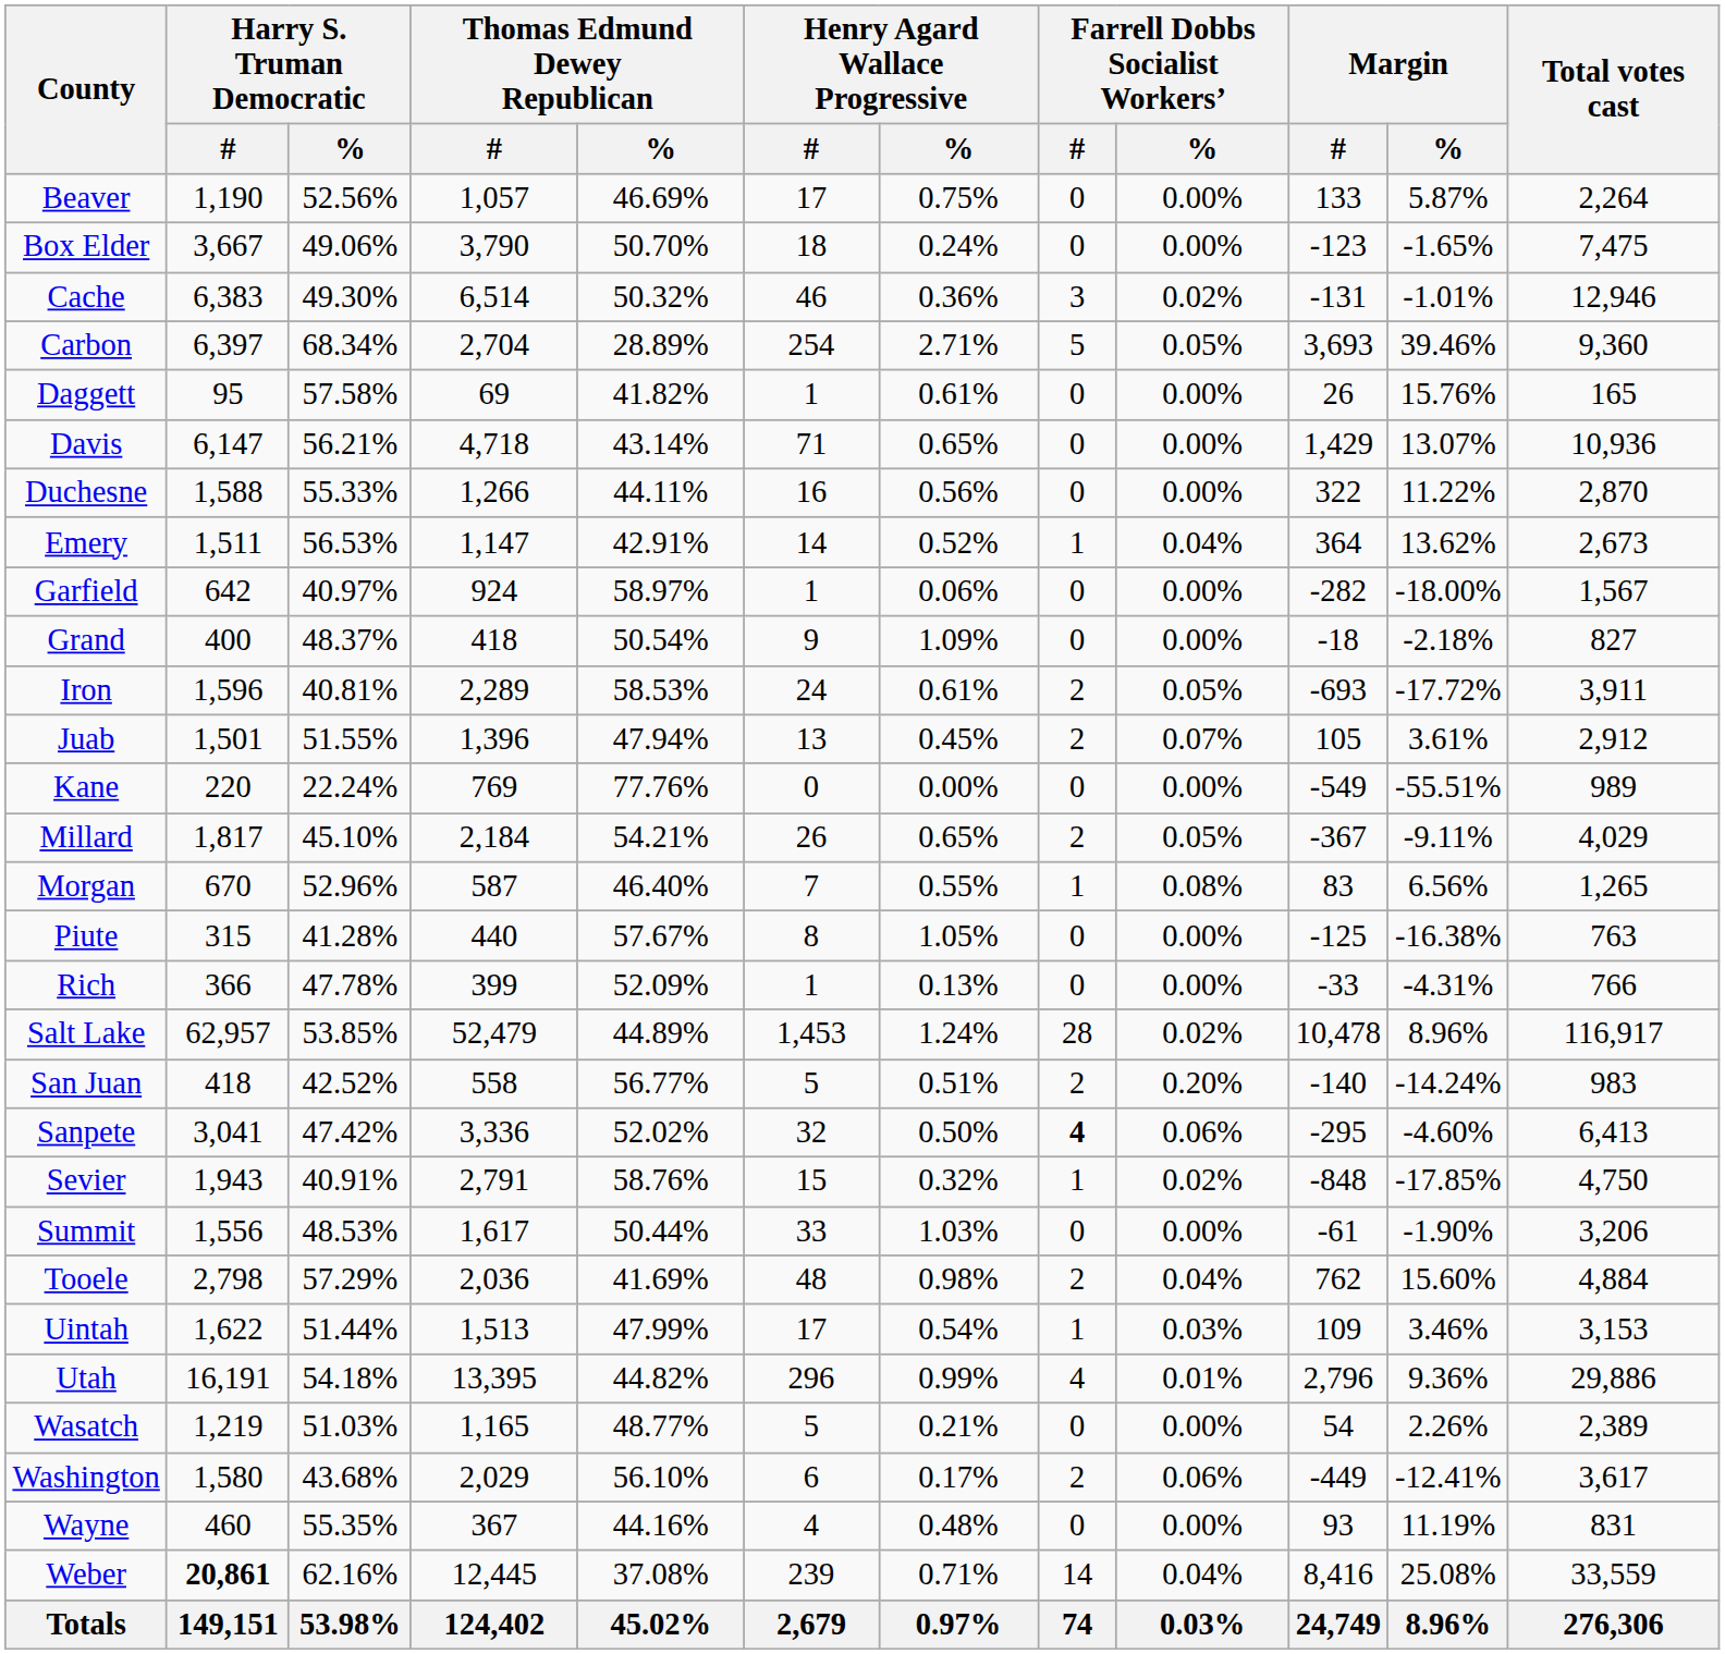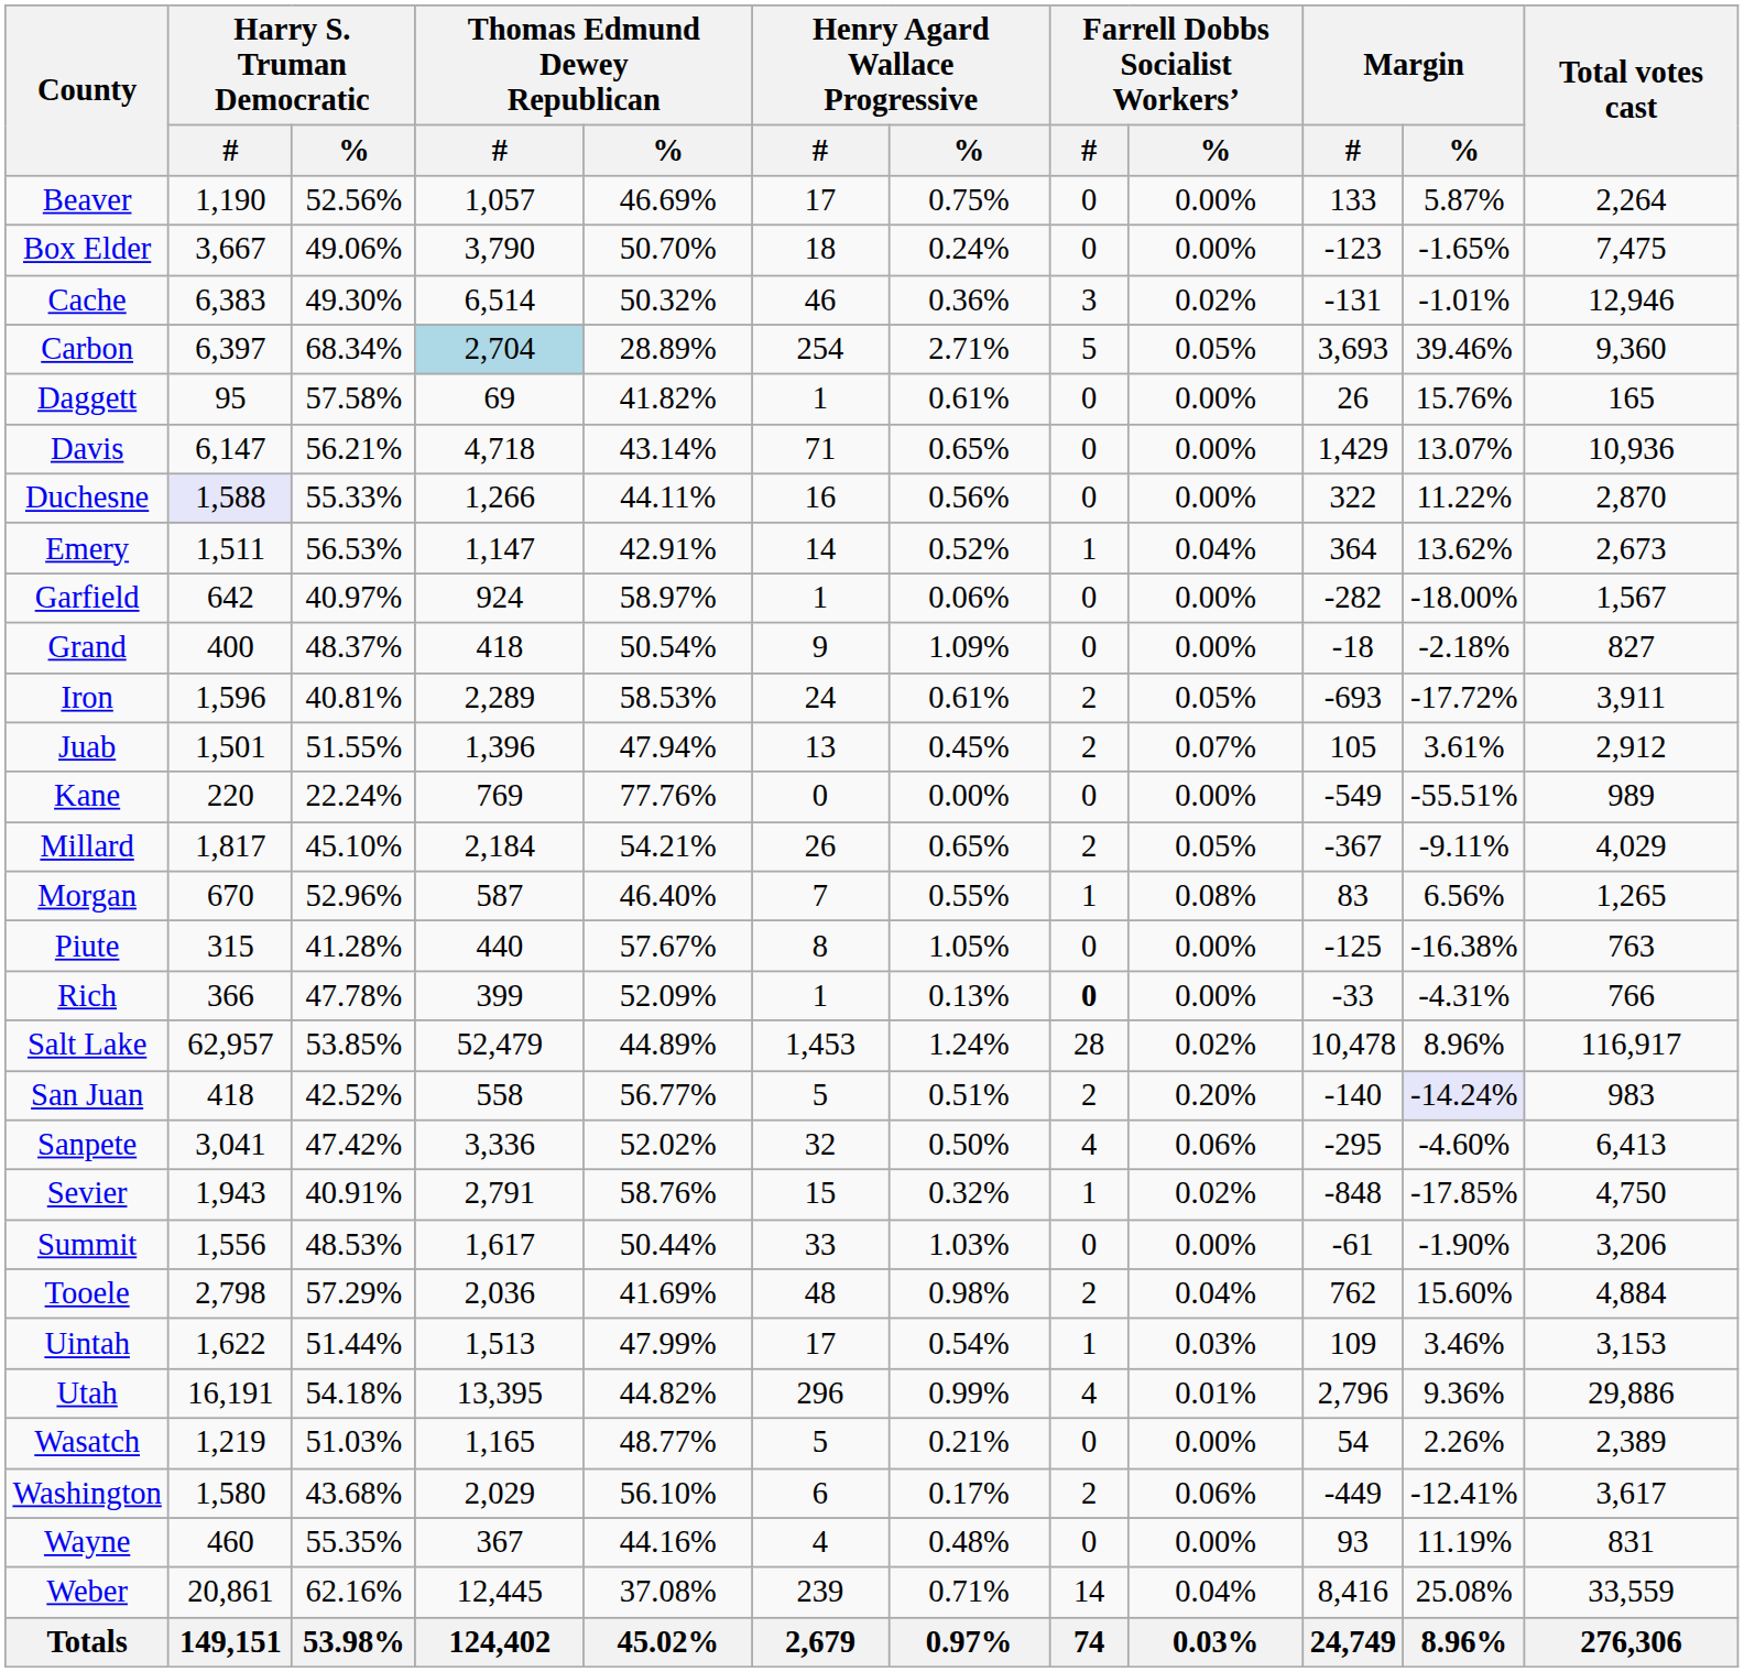Carbon | Thomas Edmund Dewey Republican / #: no background -> lightblue background
Duchesne | Harry S. Truman Democratic / #: no background -> lavender background
Rich | Farrell Dobbs Socialist Workers’ / #: normal -> bold
San Juan | Margin / %: no background -> lavender background
Sanpete | Farrell Dobbs Socialist Workers’ / #: bold -> normal
Weber | Harry S. Truman Democratic / #: bold -> normal
